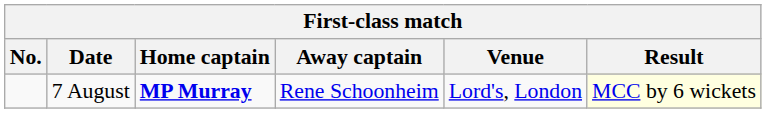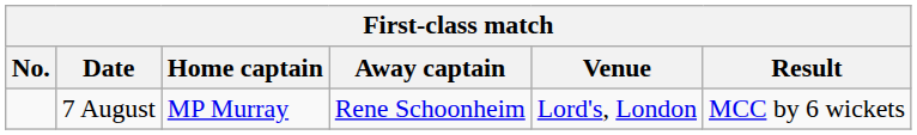7 August | Home captain: bold -> normal
7 August | Result: lightyellow background -> no background
